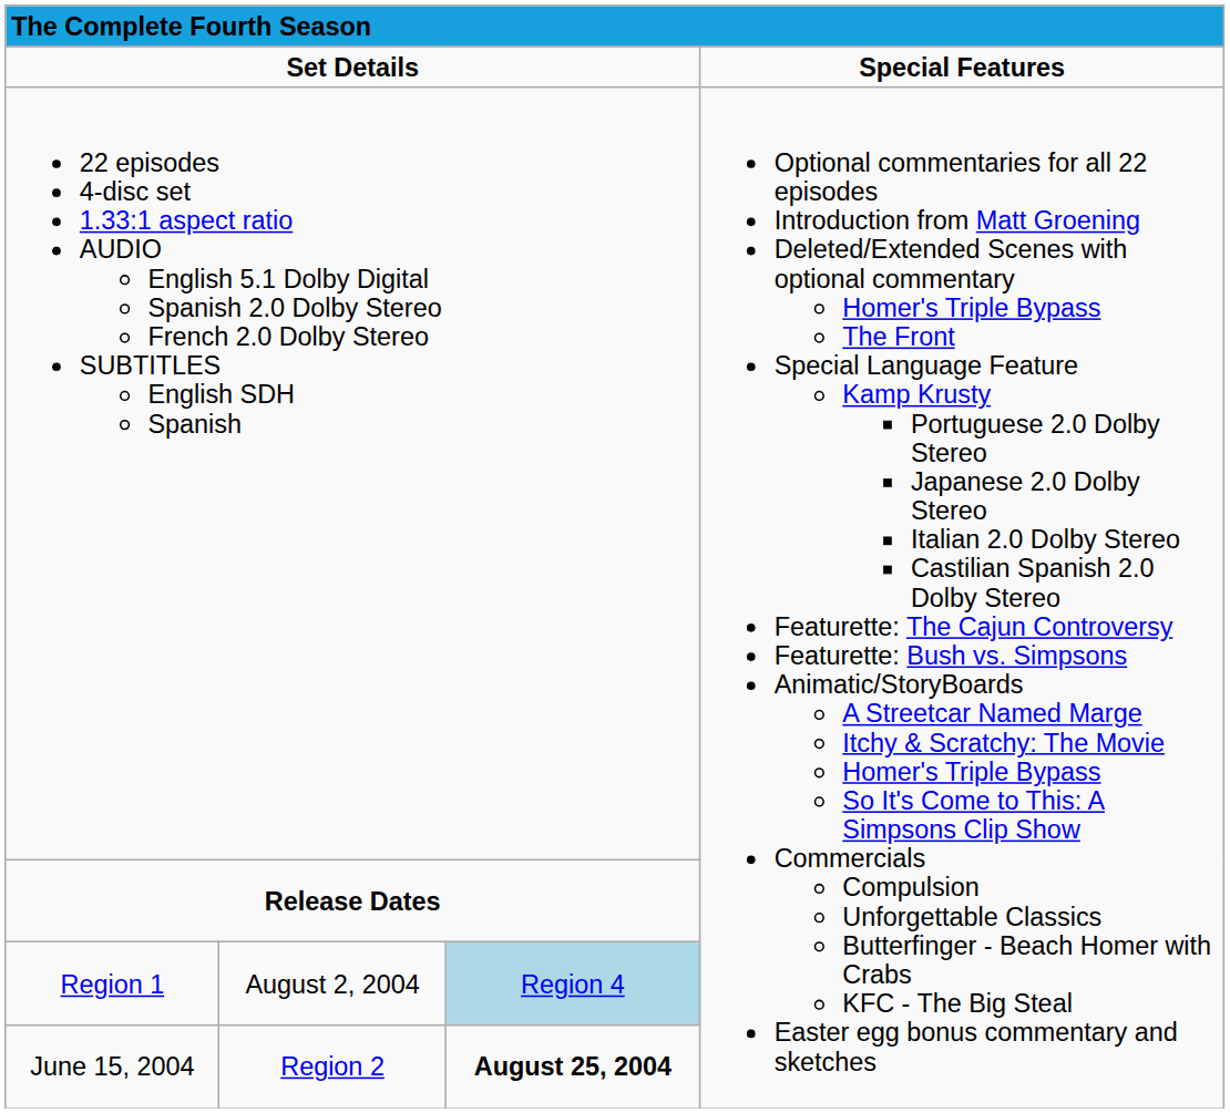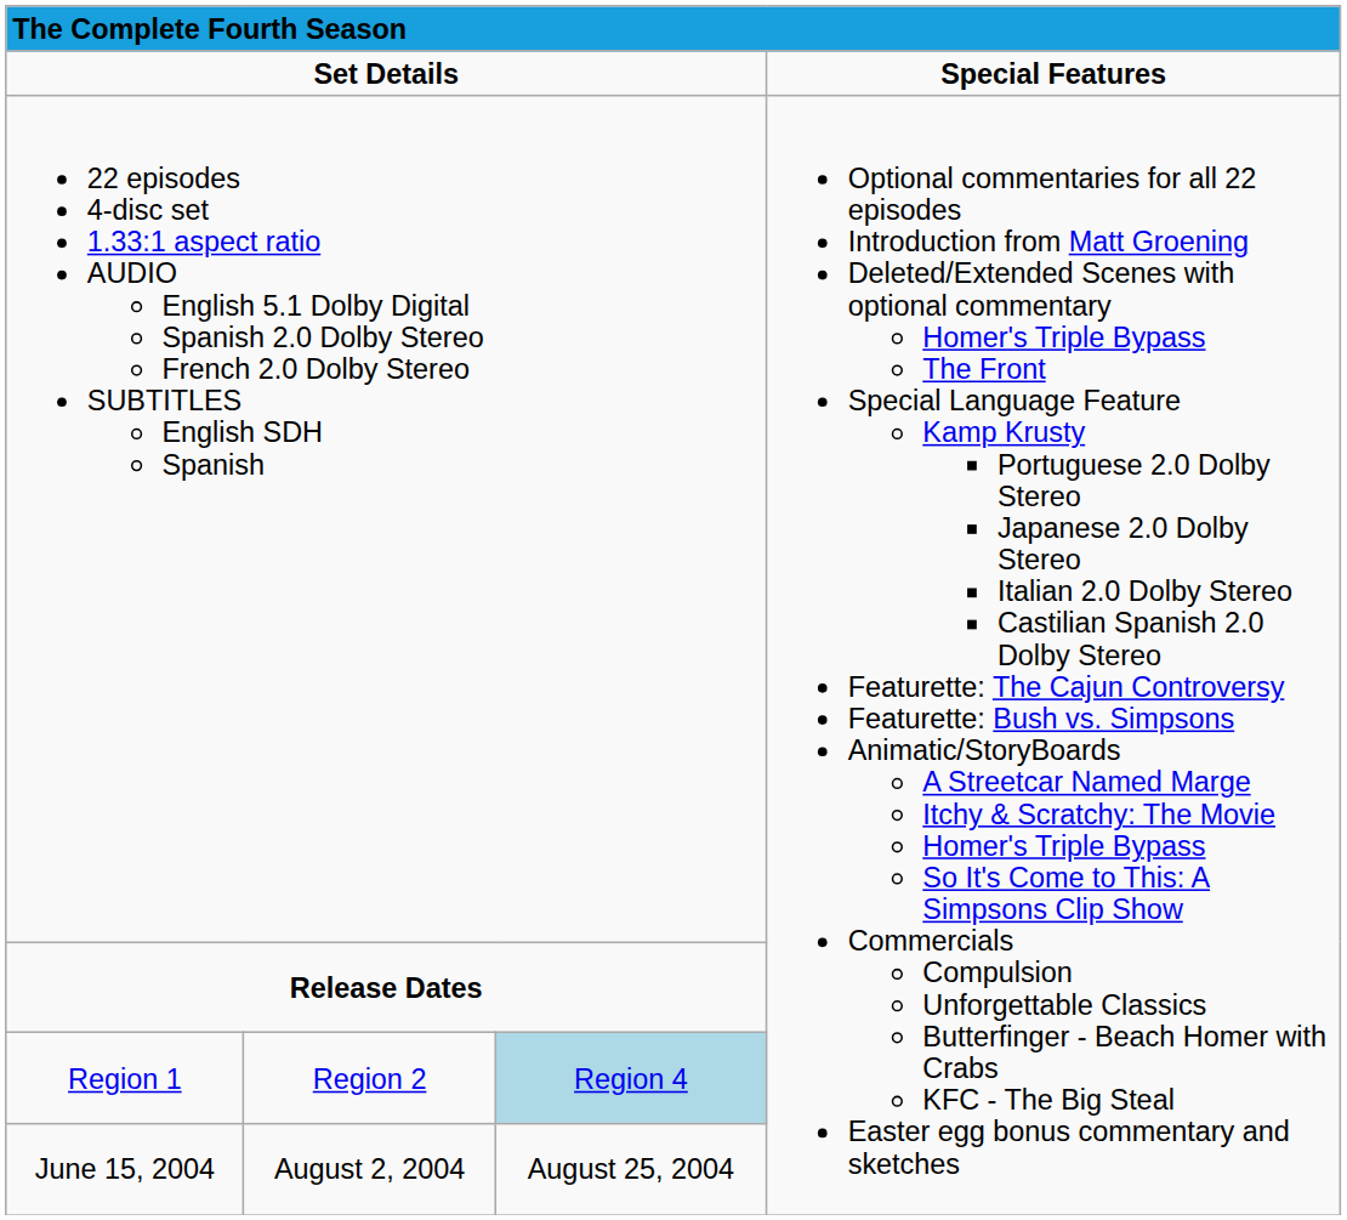Region 1 | column 2: August 2, 2004 -> Region 2
June 15, 2004 | column 2: Region 2 -> August 2, 2004
June 15, 2004 | column 3: bold -> normal
